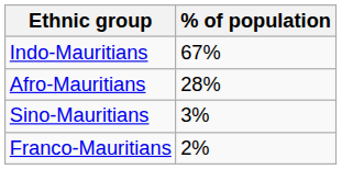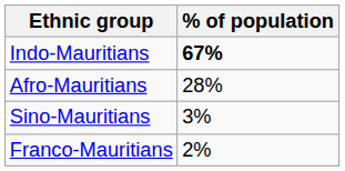Indo-Mauritians | % of population: normal -> bold
